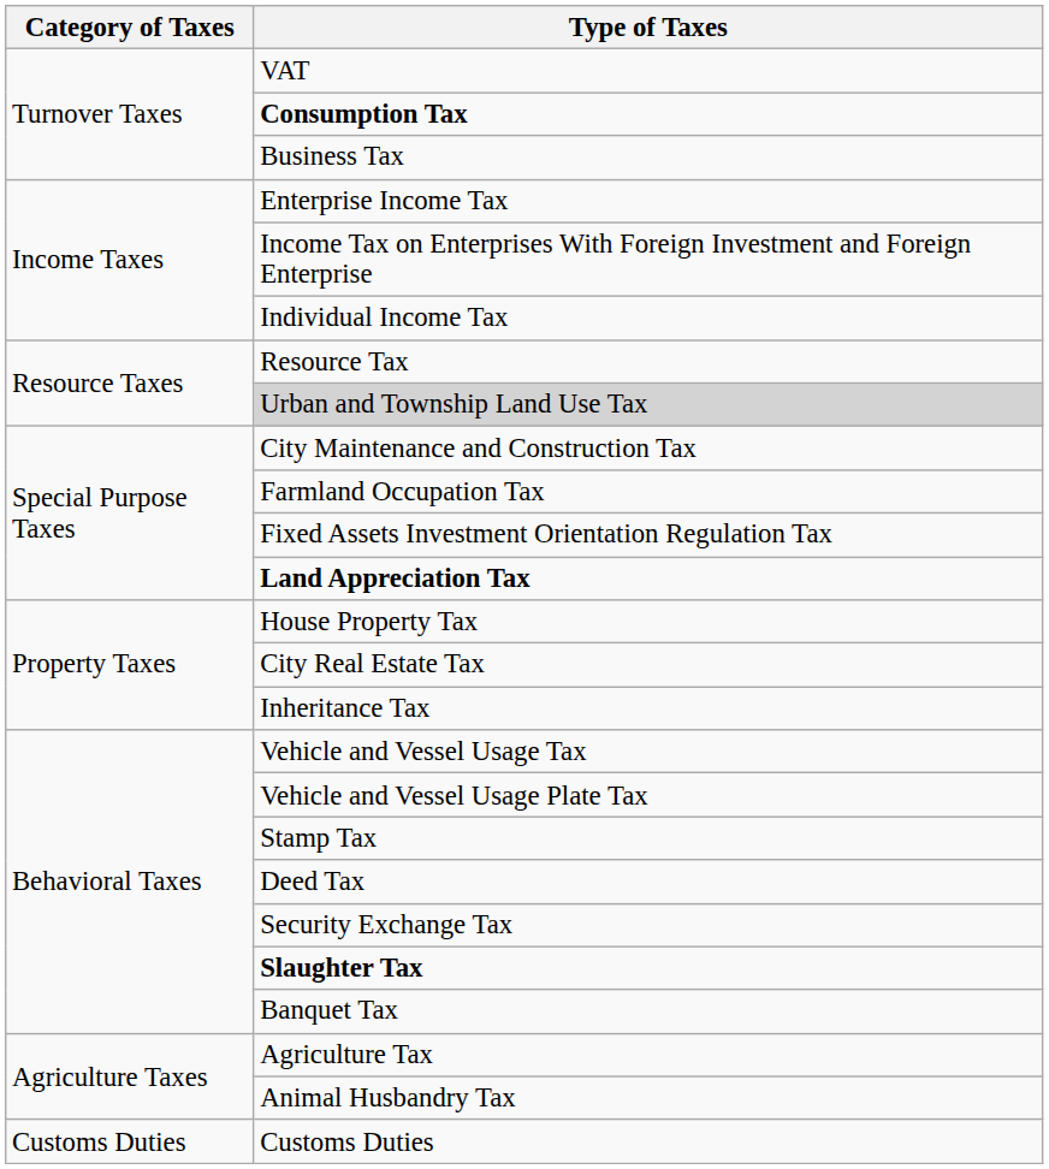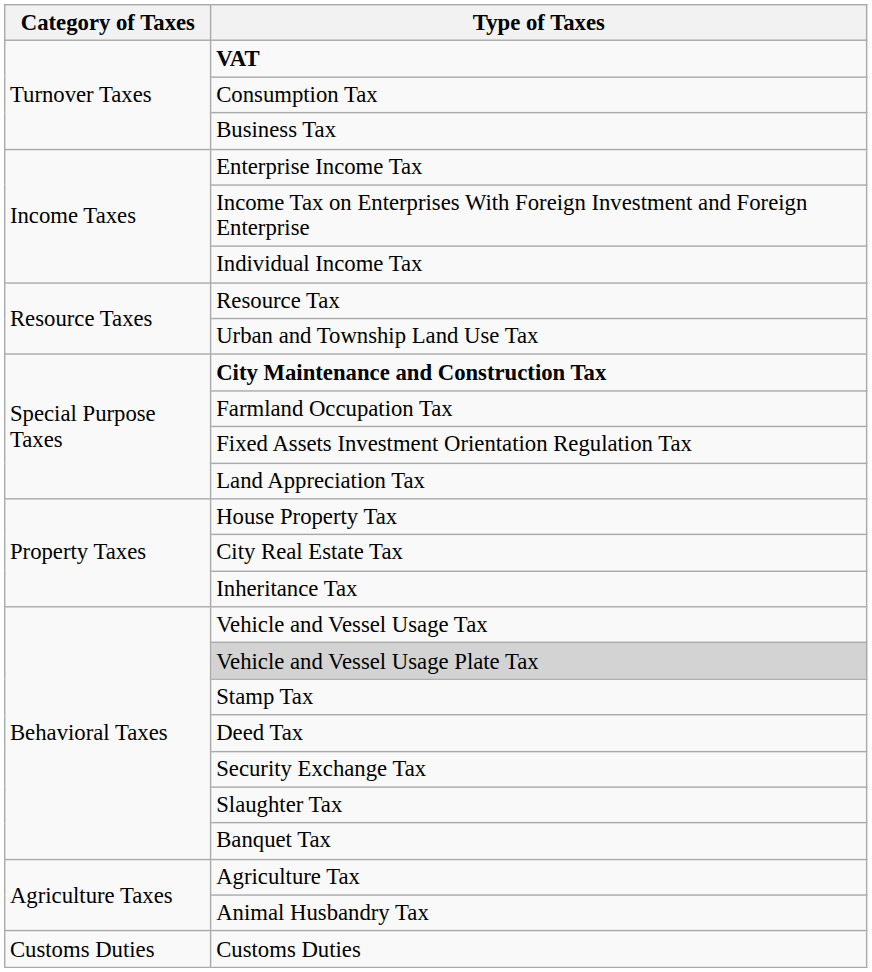VAT | Type of Taxes: normal -> bold
Consumption Tax | Type of Taxes: bold -> normal
Urban and Township Land Use Tax | Type of Taxes: lightgrey background -> no background
City Maintenance and Construction Tax | Type of Taxes: normal -> bold
Land Appreciation Tax | Type of Taxes: bold -> normal
Vehicle and Vessel Usage Plate Tax | Type of Taxes: no background -> lightgrey background
Slaughter Tax | Type of Taxes: bold -> normal
